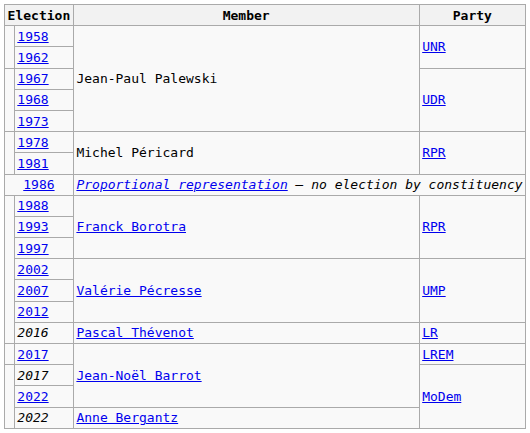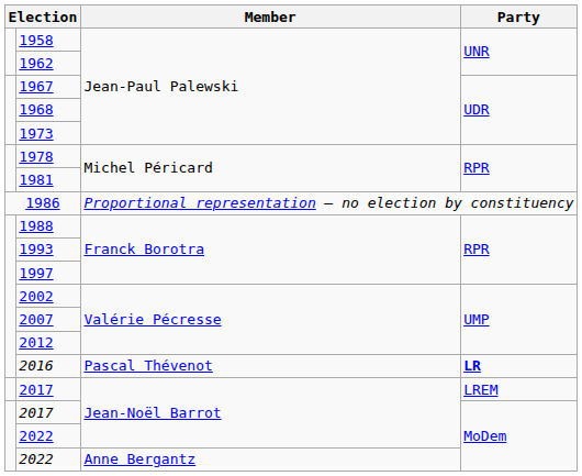2016 | Party: normal -> bold
